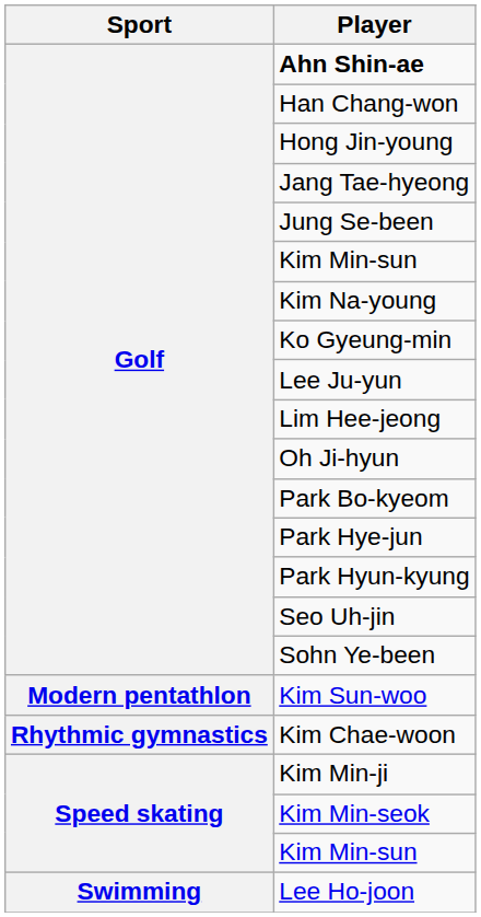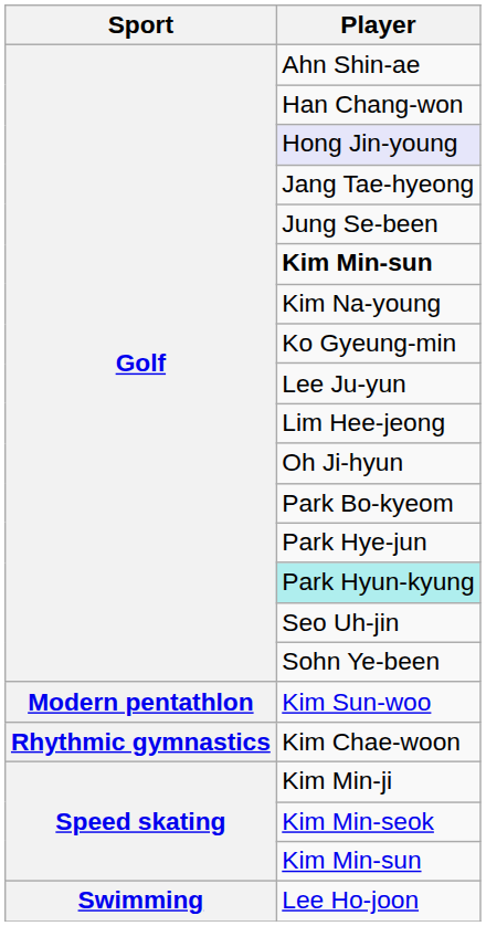row 2 | Player: bold -> normal
row 4 | Player: no background -> lavender background
row 7 | Player: normal -> bold
row 15 | Player: no background -> paleturquoise background
